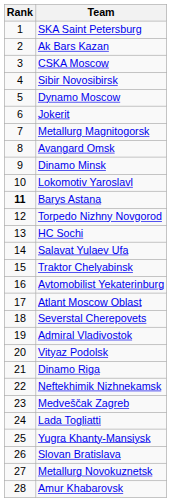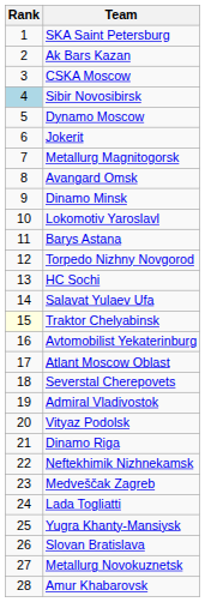Sibir Novosibirsk | Rank: no background -> lightblue background
Barys Astana | Rank: bold -> normal
Traktor Chelyabinsk | Rank: no background -> lightyellow background
